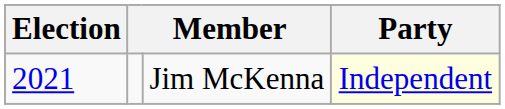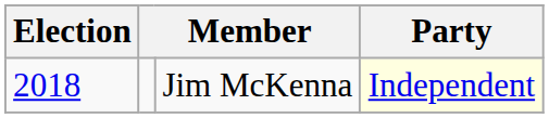Jim McKenna | Election: 2021 -> 2018
